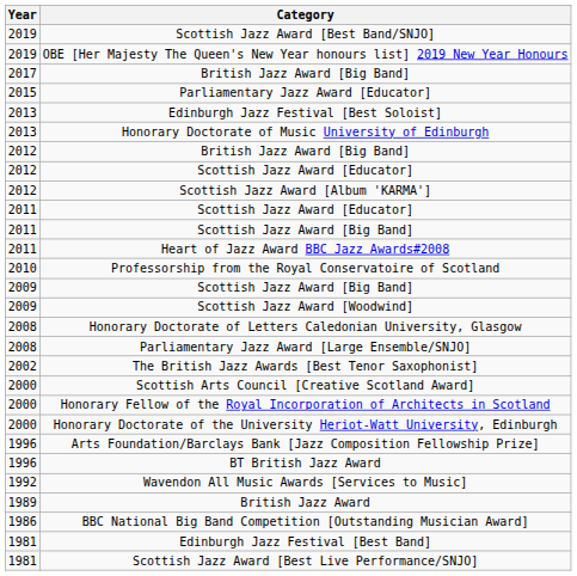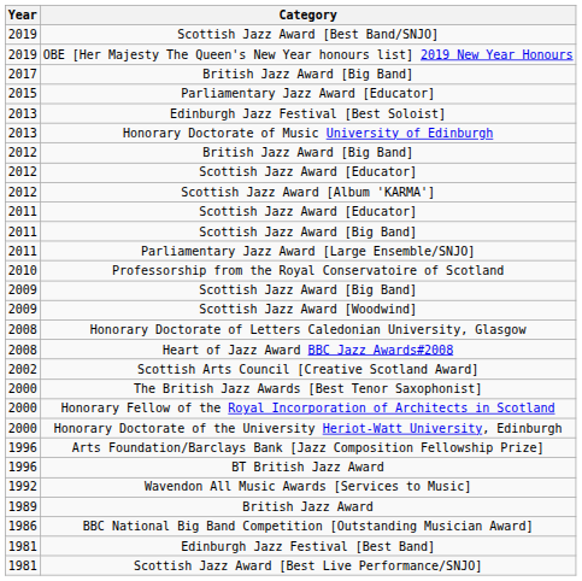row 13 | Category: Heart of Jazz Award BBC Jazz Awards#2008 -> Parliamentary Jazz Award [Large Ensemble/SNJO]
row 18 | Category: Parliamentary Jazz Award [Large Ensemble/SNJO] -> Heart of Jazz Award BBC Jazz Awards#2008
row 19 | Category: The British Jazz Awards [Best Tenor Saxophonist] -> Scottish Arts Council [Creative Scotland Award]
row 20 | Category: Scottish Arts Council [Creative Scotland Award] -> The British Jazz Awards [Best Tenor Saxophonist]
